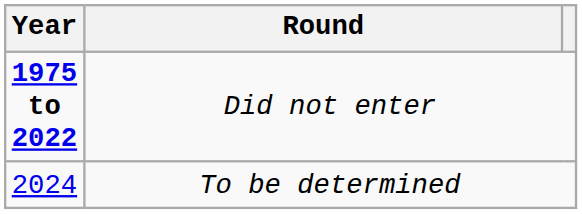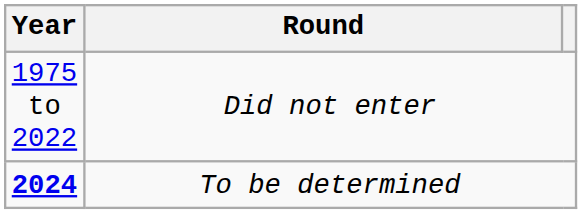1975 to 2022 | Year: bold -> normal
2024 | Year: normal -> bold
